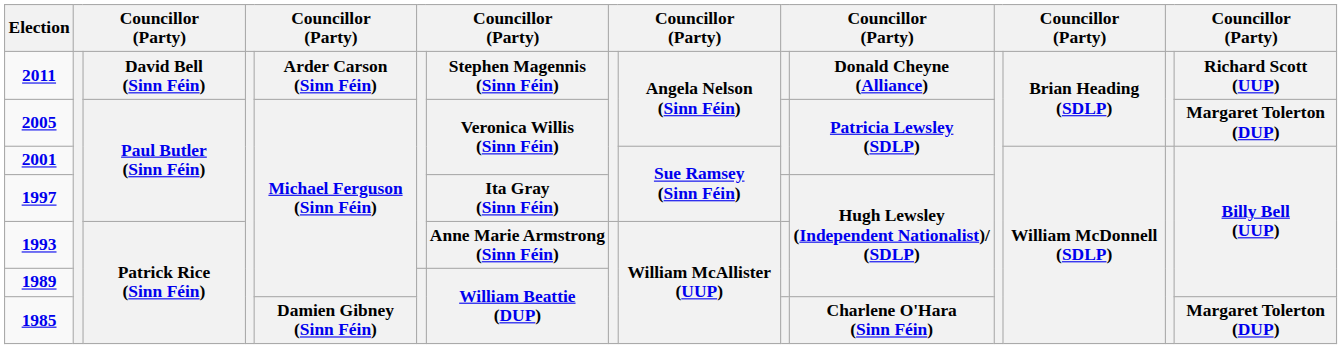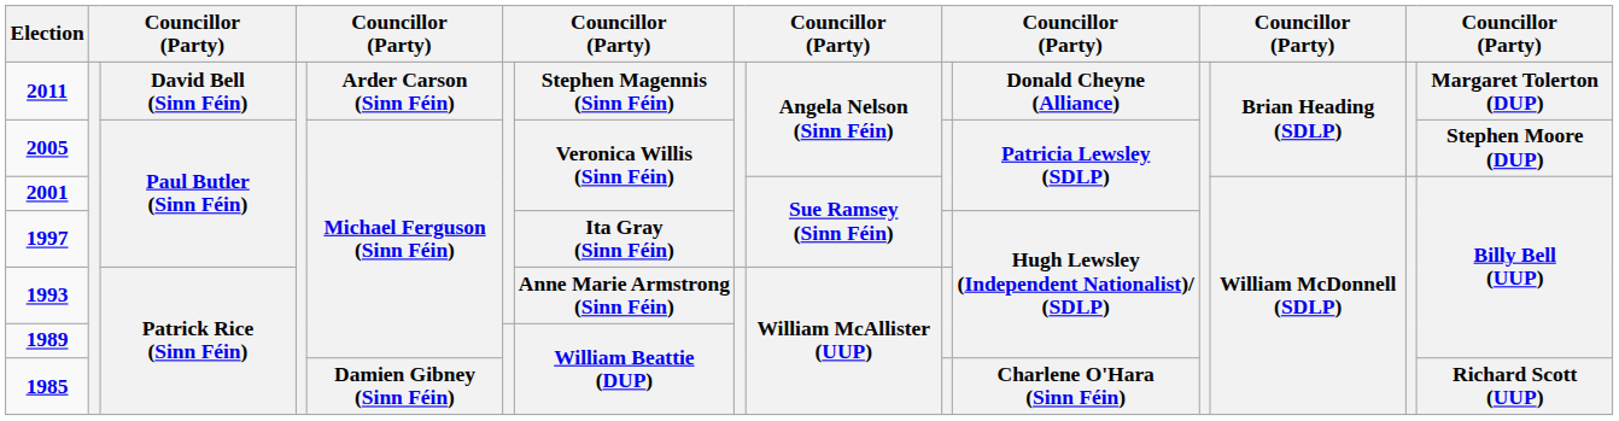2011 | column 15: Richard Scott (UUP) -> Margaret Tolerton (DUP)
2005 | column 15: Margaret Tolerton (DUP) -> Stephen Moore (DUP)
1985 | column 15: Margaret Tolerton (DUP) -> Richard Scott (UUP)
